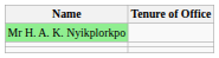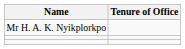row 2 | Name: lightgreen background -> no background
